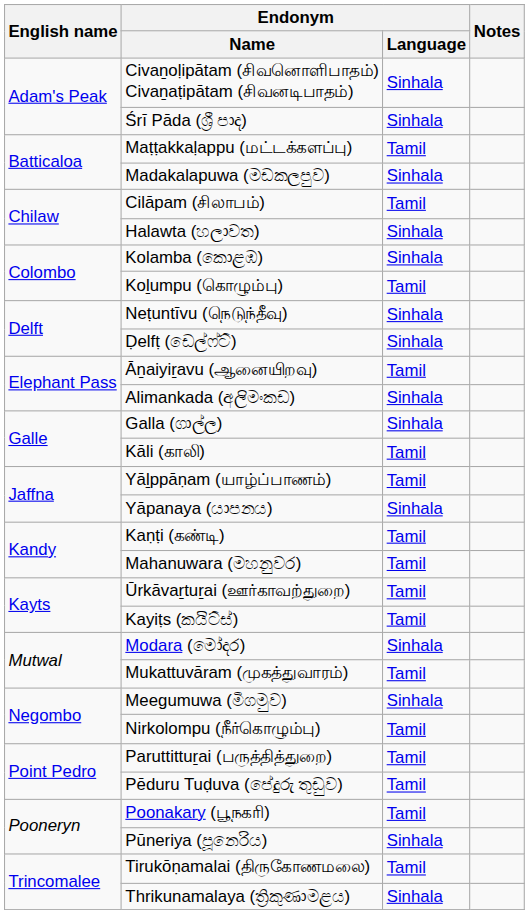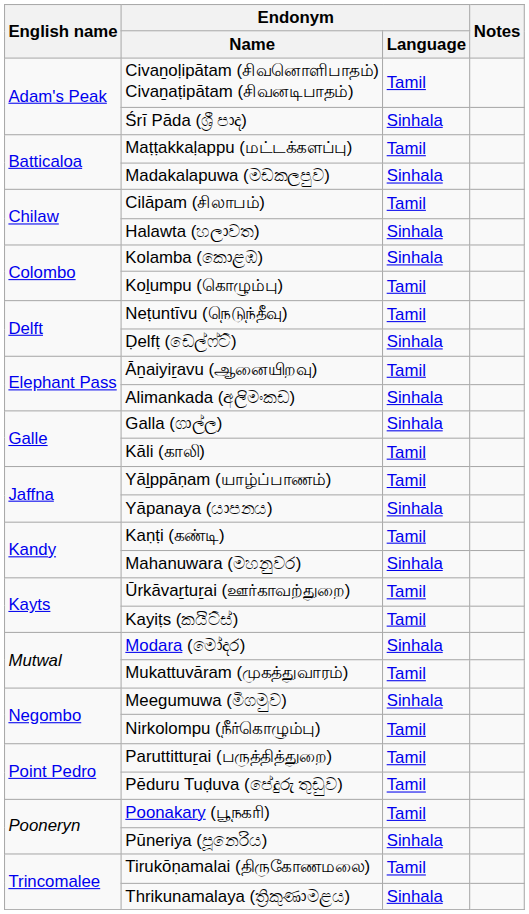Civaṉoḷipātam (சிவனொளிபாதம்) Civaṉaṭipātam (சிவனடிபாதம்) | Endonym / Language: Sinhala -> Tamil
Neṭuntīvu (நெடுந்தீவு) | Endonym / Language: Sinhala -> Tamil
Mahanuwara (මහනුවර) | Endonym / Language: Tamil -> Sinhala
